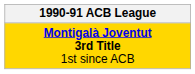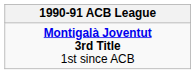row 2 | column 1: gold background -> no background
